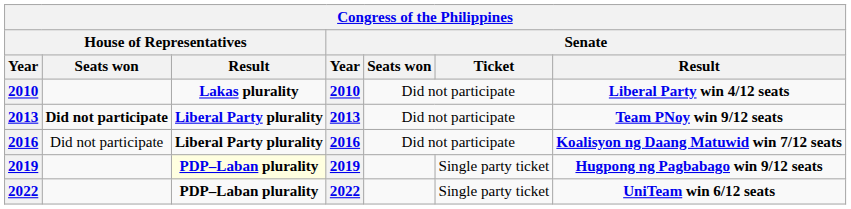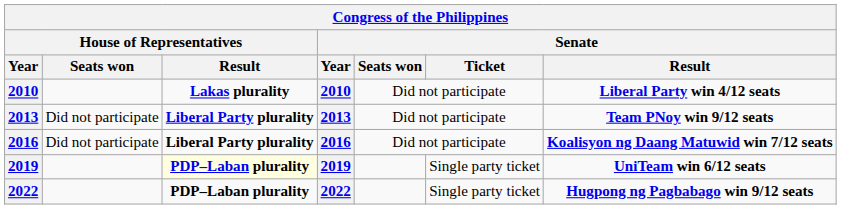row 5 | House of Representatives / Seats won: bold -> normal
row 7 | Senate / Result: Hugpong ng Pagbabago win 9/12 seats -> UniTeam win 6/12 seats
row 8 | Senate / Result: UniTeam win 6/12 seats -> Hugpong ng Pagbabago win 9/12 seats
